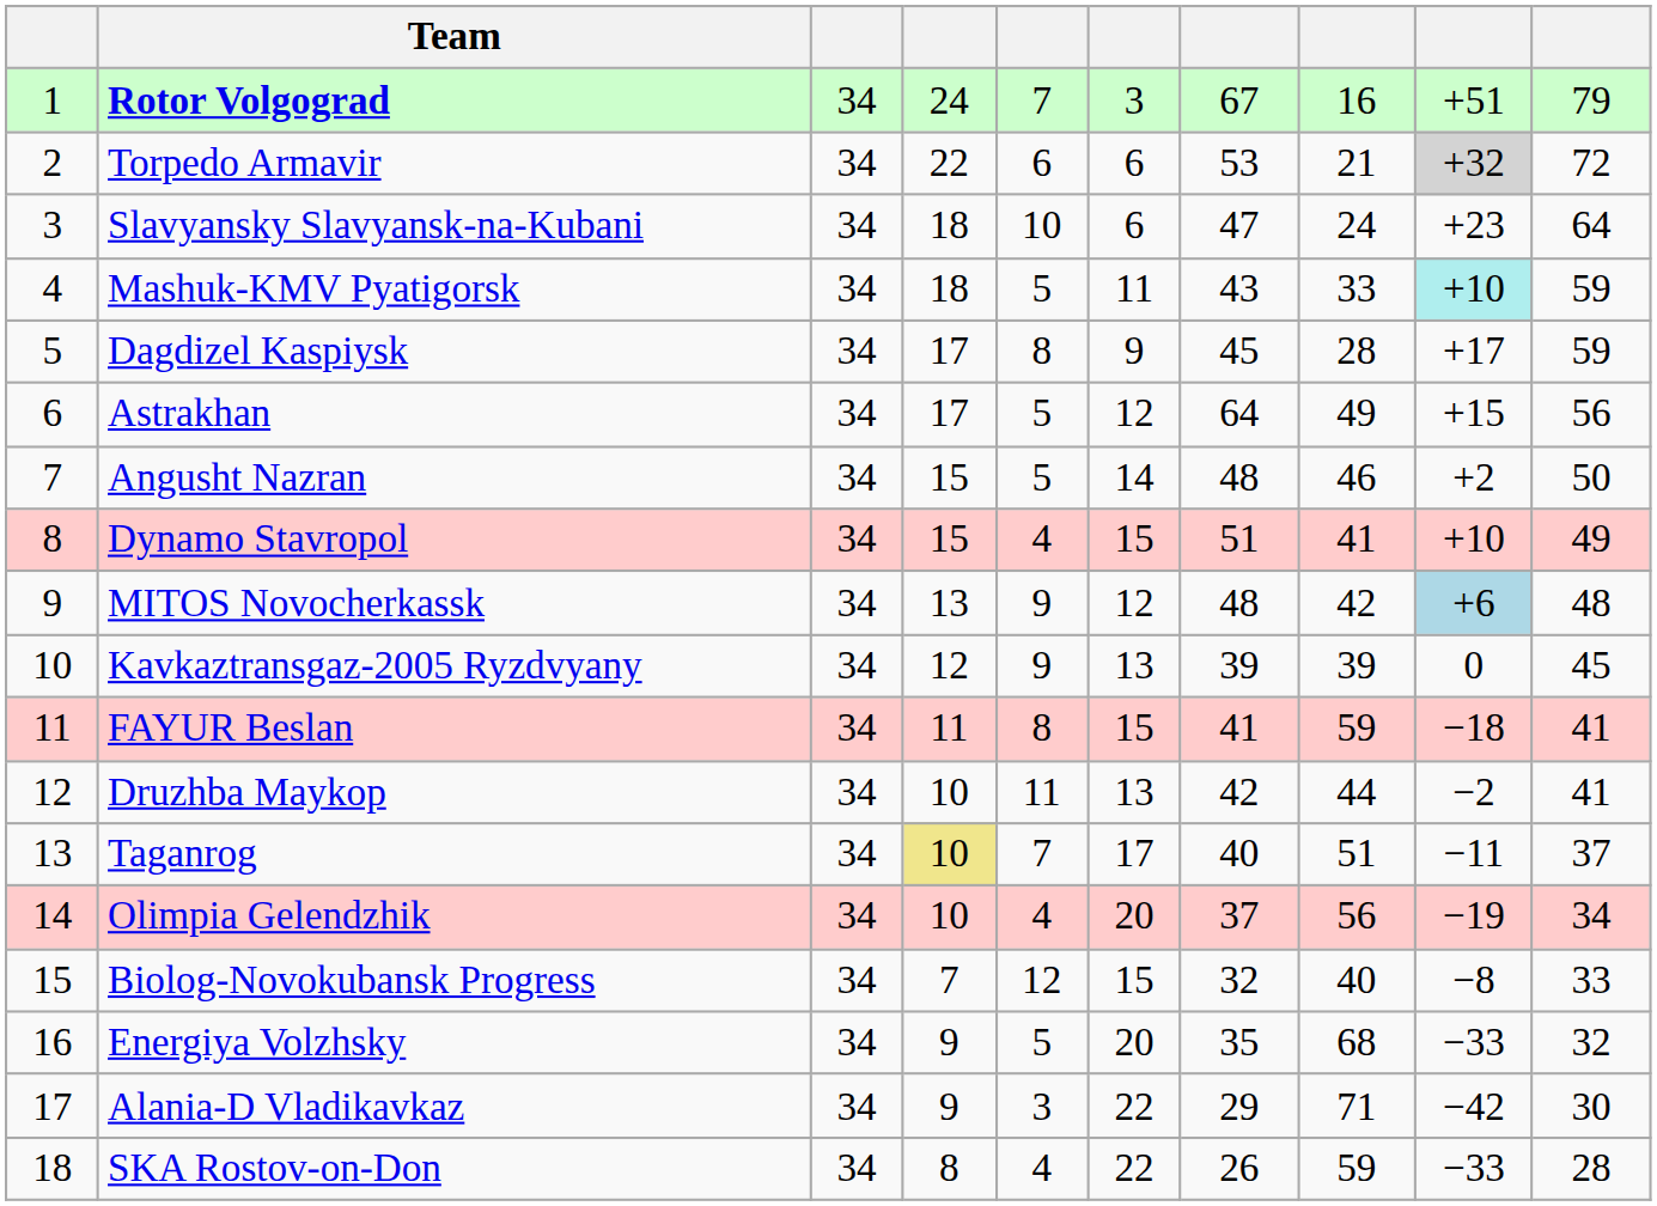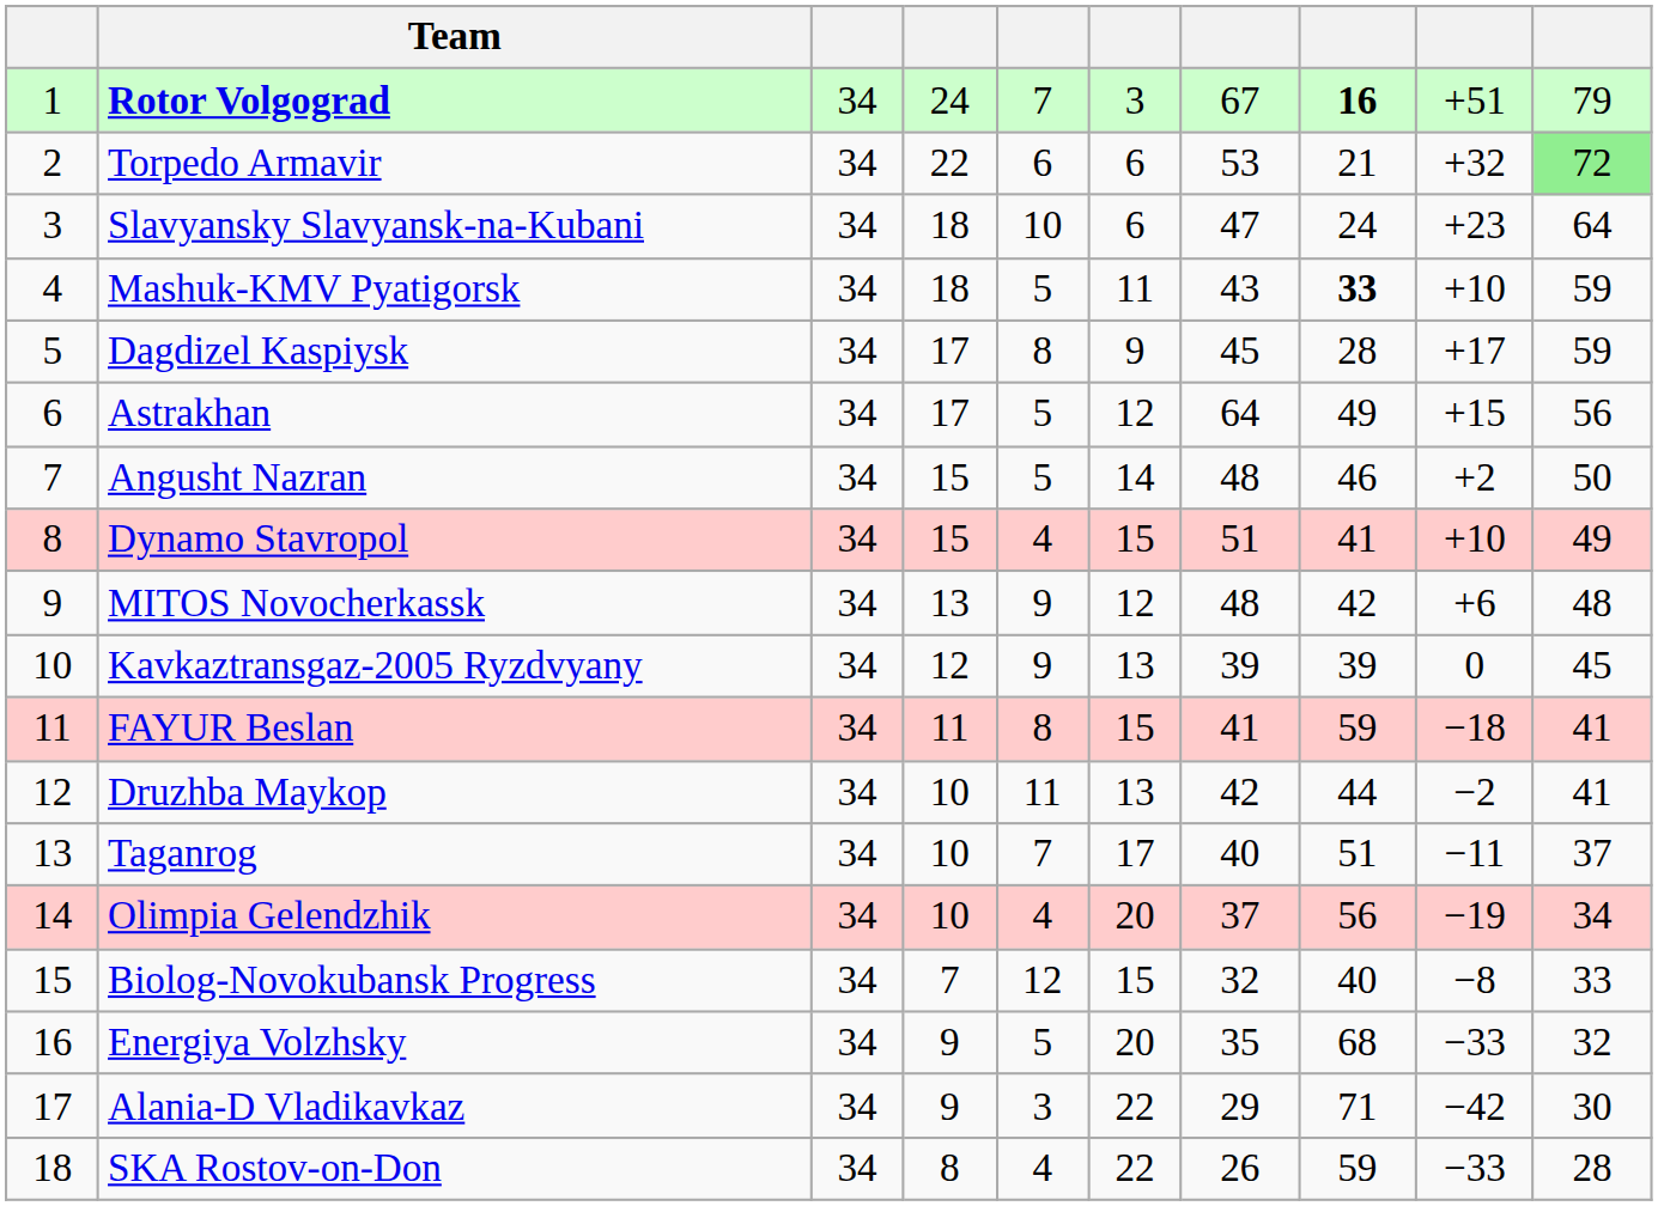Rotor Volgograd | column 8: normal -> bold
Torpedo Armavir | column 9: lightgrey background -> no background
Torpedo Armavir | column 10: no background -> lightgreen background
Mashuk-KMV Pyatigorsk | column 8: normal -> bold
Mashuk-KMV Pyatigorsk | column 9: paleturquoise background -> no background
MITOS Novocherkassk | column 9: lightblue background -> no background
Taganrog | column 4: khaki background -> no background
